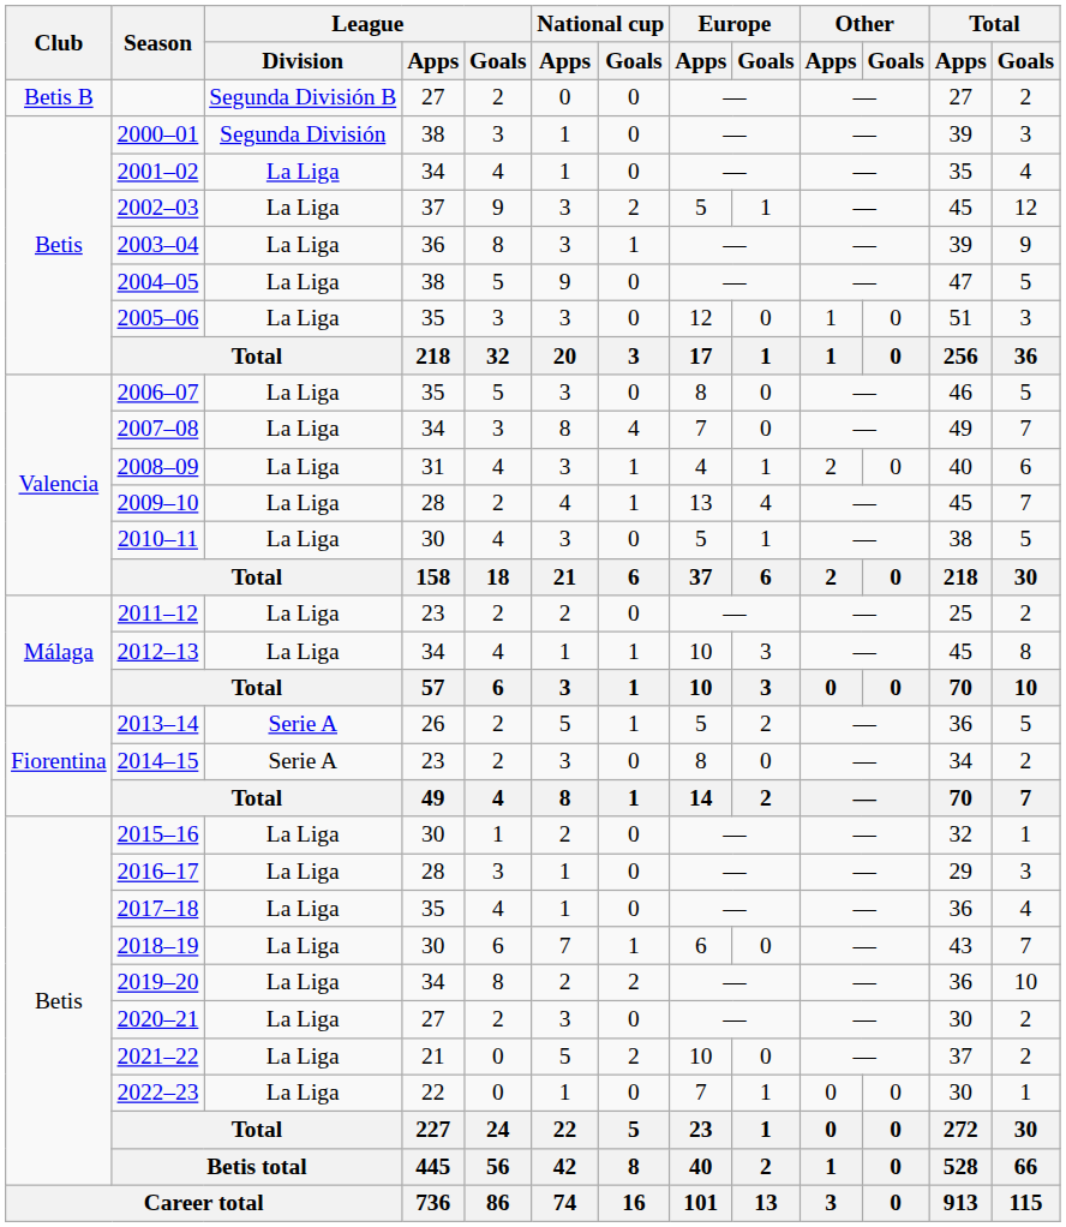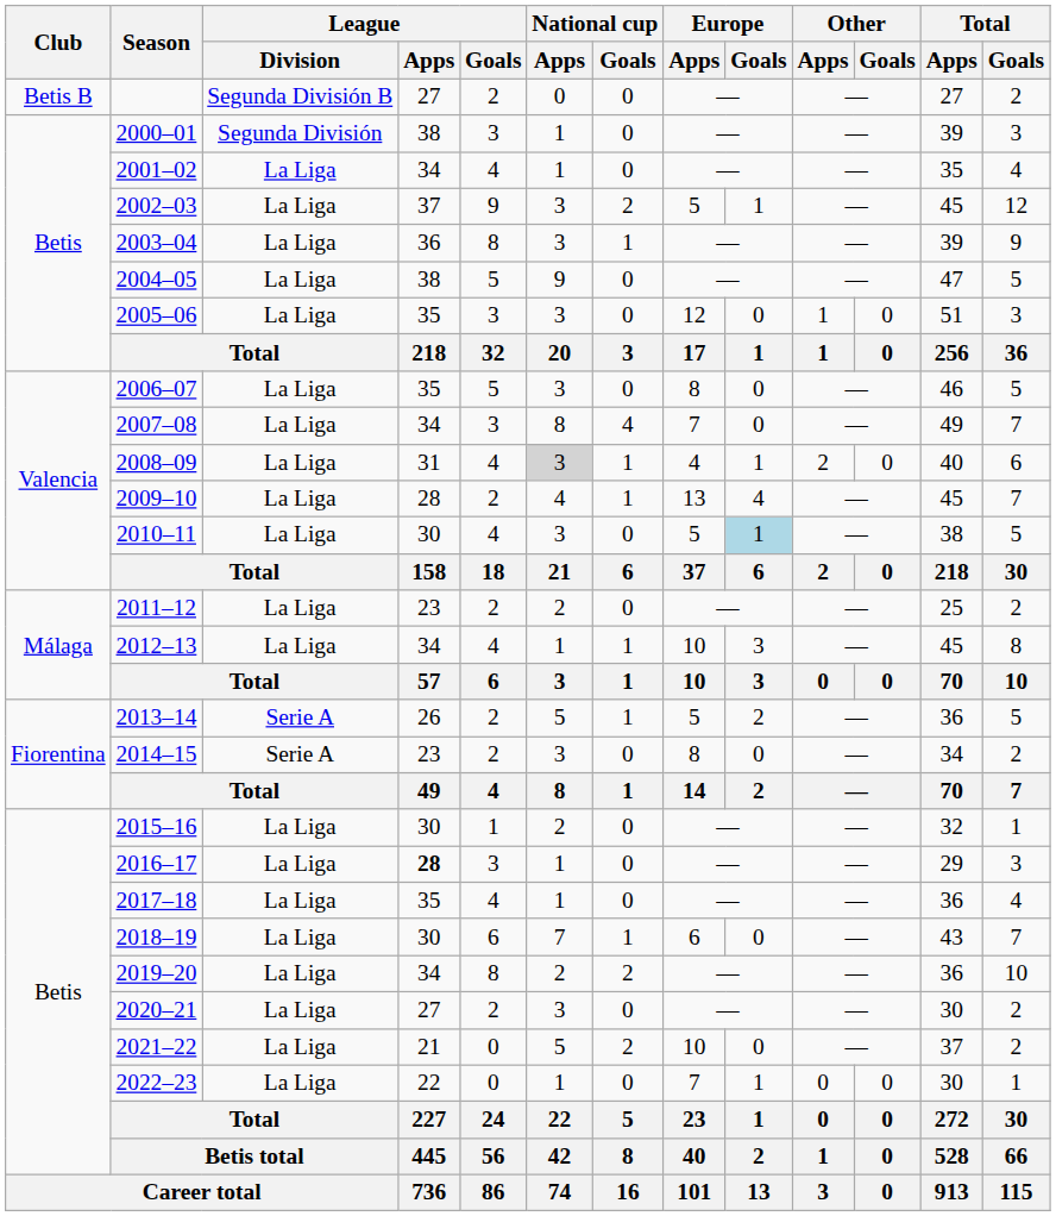2008–09 | National cup / Apps: no background -> lightgrey background
2010–11 | Europe / Goals: no background -> lightblue background
2016–17 | League / Apps: normal -> bold
